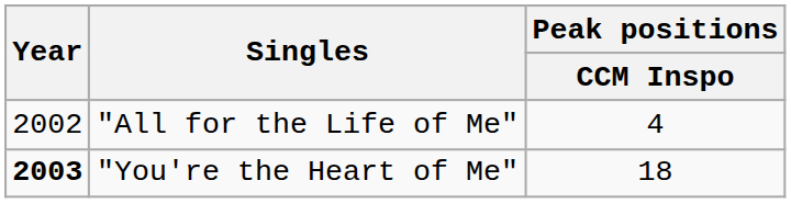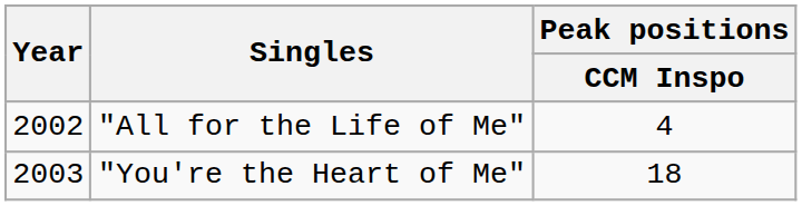"You're the Heart of Me" | Year: bold -> normal
